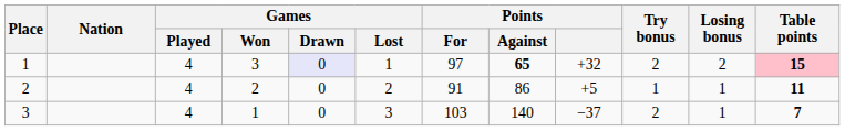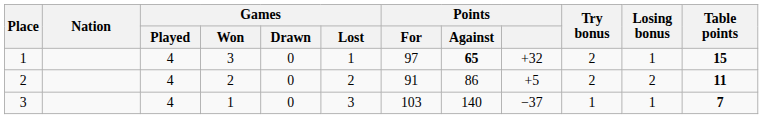row 3 | Games / Drawn: lavender background -> no background
row 3 | Losing bonus: 2 -> 1
row 3 | Table points: pink background -> no background
row 4 | Try bonus: 1 -> 2
row 4 | Losing bonus: 1 -> 2
row 5 | Try bonus: 2 -> 1
